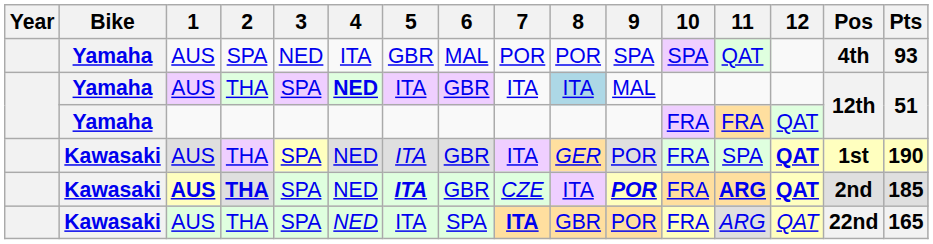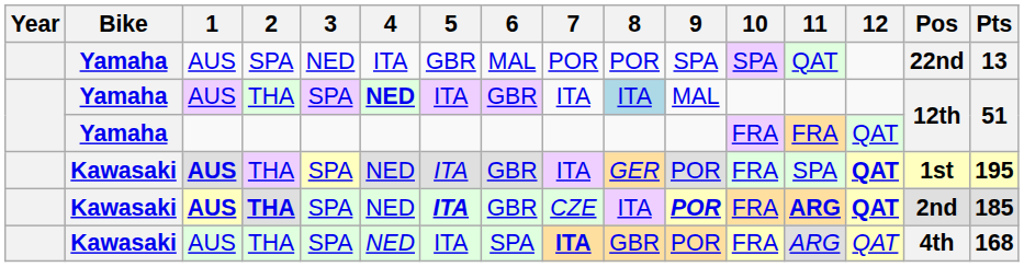row 2 | Pos: 4th -> 22nd
row 2 | Pts: 93 -> 13
row 5 | 1: normal -> bold
row 5 | Pts: 190 -> 195
row 7 | Pos: 22nd -> 4th
row 7 | Pts: 165 -> 168
